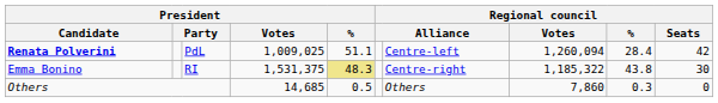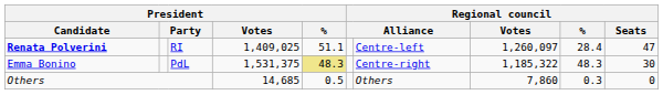Renata Polverini | column 3: PdL -> RI
Renata Polverini | President / Votes: 1,009,025 -> 1,409,025
Renata Polverini | Regional council / Votes: 1,260,094 -> 1,260,097
Renata Polverini | Regional council / Seats: 42 -> 47
Emma Bonino | column 3: RI -> PdL
Emma Bonino | Regional council / %: 43.8 -> 48.3
